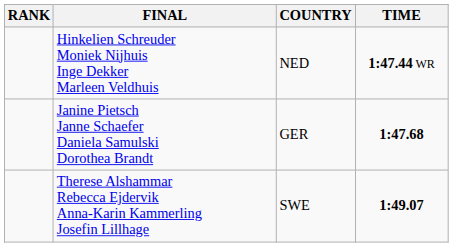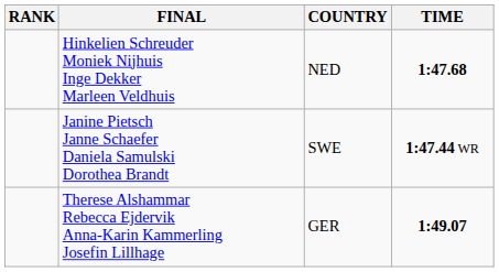row 2 | TIME: 1:47.44 WR -> 1:47.68
row 3 | COUNTRY: GER -> SWE
row 3 | TIME: 1:47.68 -> 1:47.44 WR
row 4 | COUNTRY: SWE -> GER
